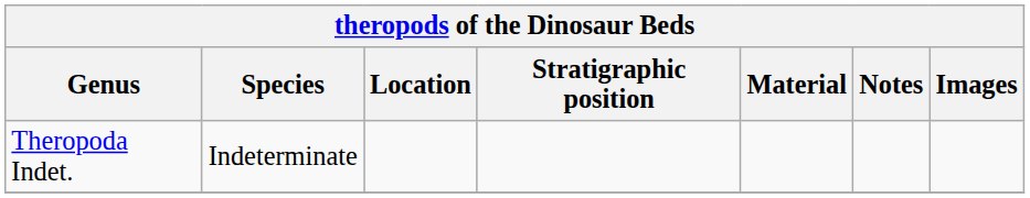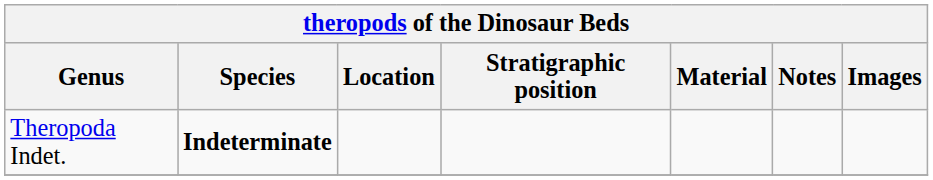Theropoda Indet. | Species: normal -> bold
